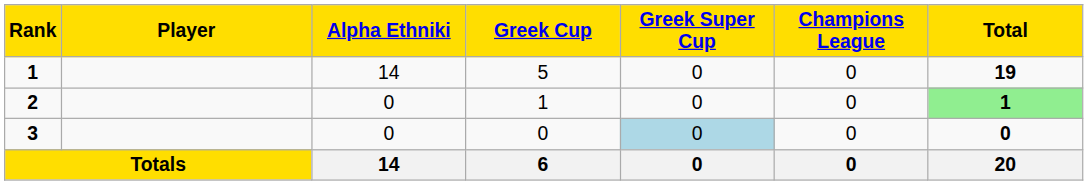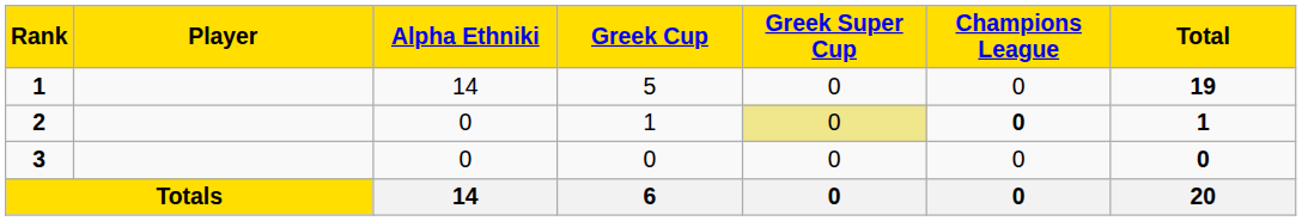2 | Greek Super Cup: no background -> khaki background
2 | Champions League: normal -> bold
2 | Total: lightgreen background -> no background
3 | Greek Super Cup: lightblue background -> no background
